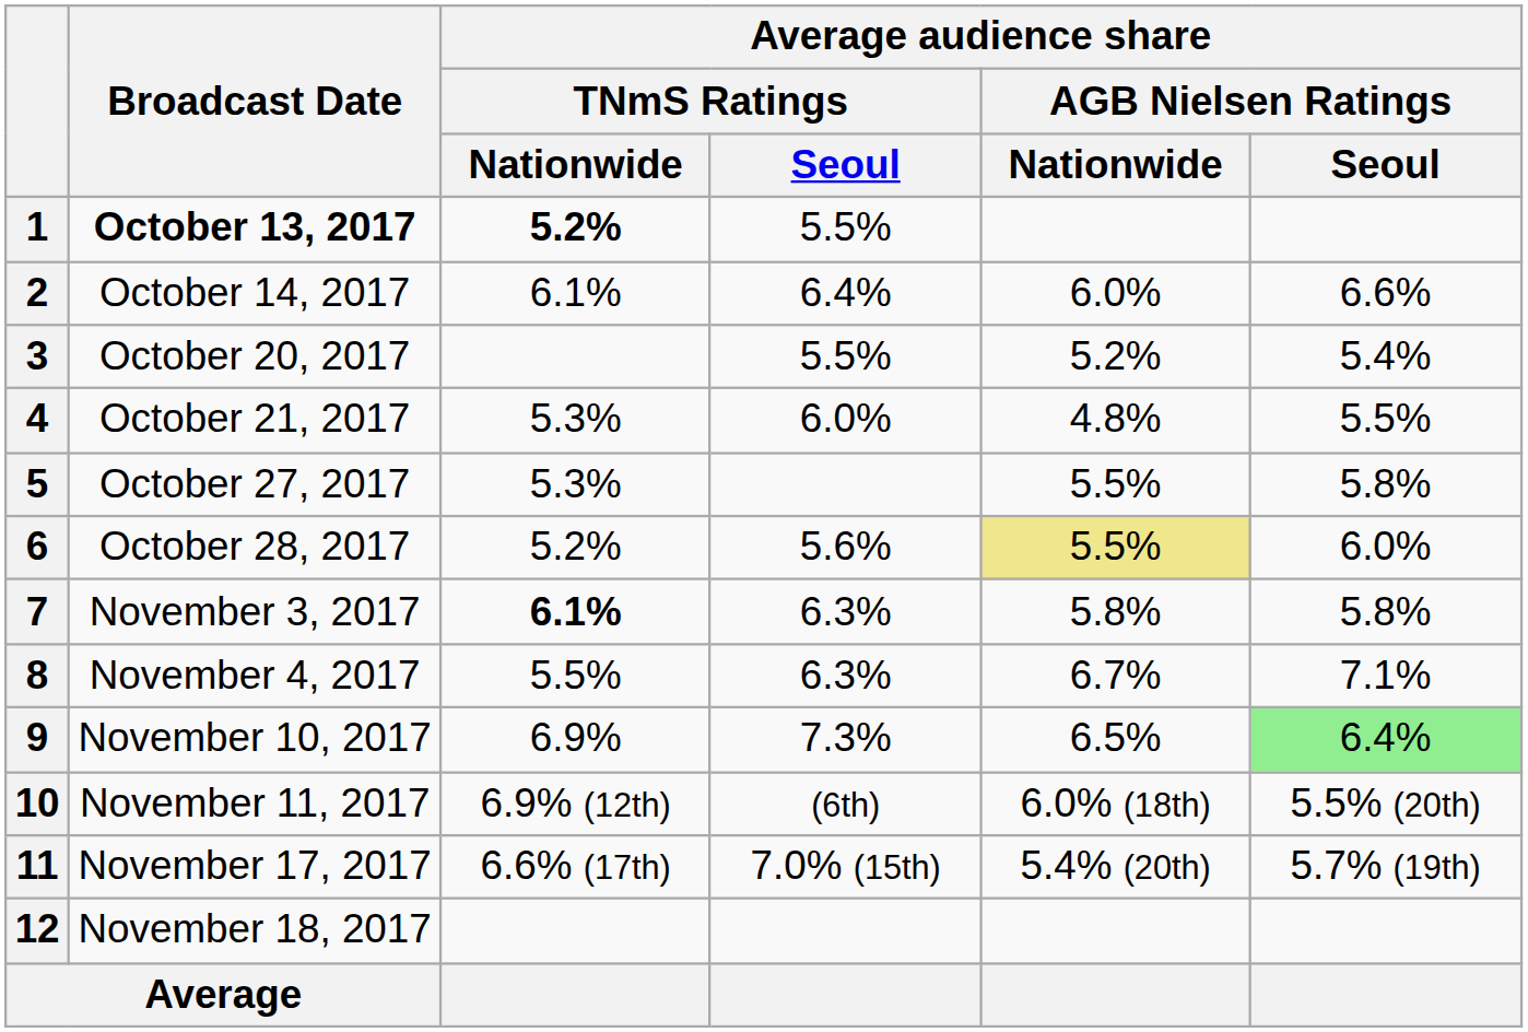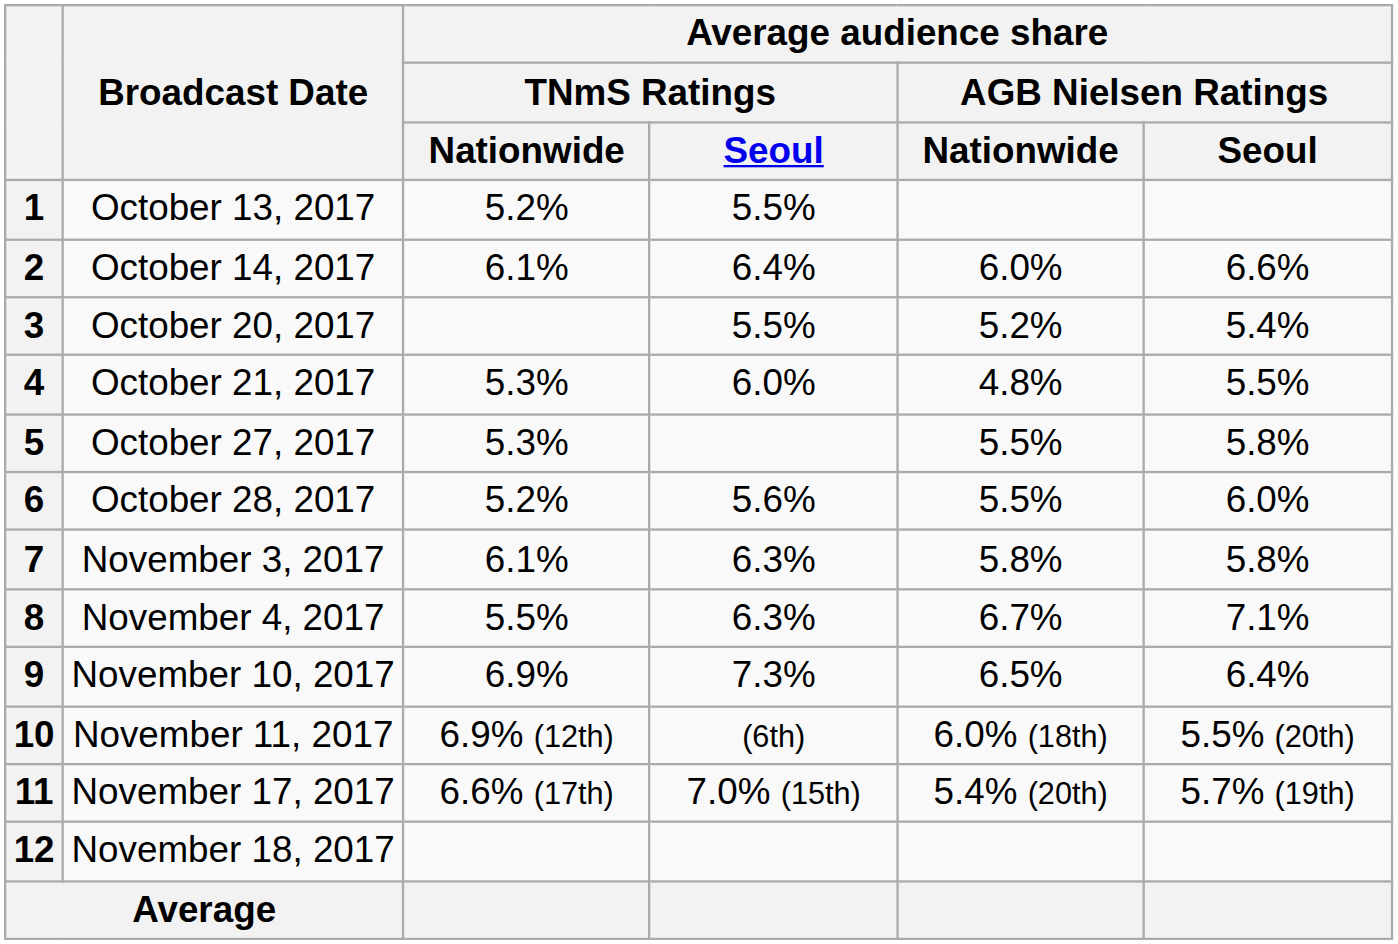1 | Broadcast Date: bold -> normal
1 | Average audience share / TNmS Ratings / Nationwide: bold -> normal
6 | Average audience share / AGB Nielsen Ratings / Nationwide: khaki background -> no background
7 | Average audience share / TNmS Ratings / Nationwide: bold -> normal
9 | Average audience share / AGB Nielsen Ratings / Seoul: lightgreen background -> no background
